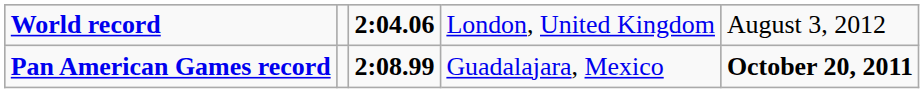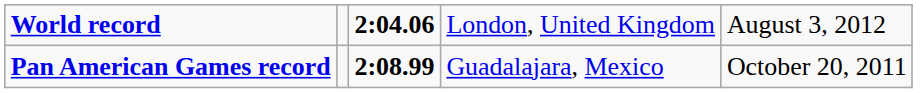Pan American Games record | column 5: bold -> normal
